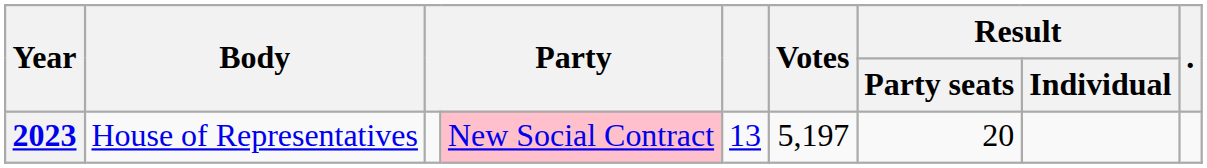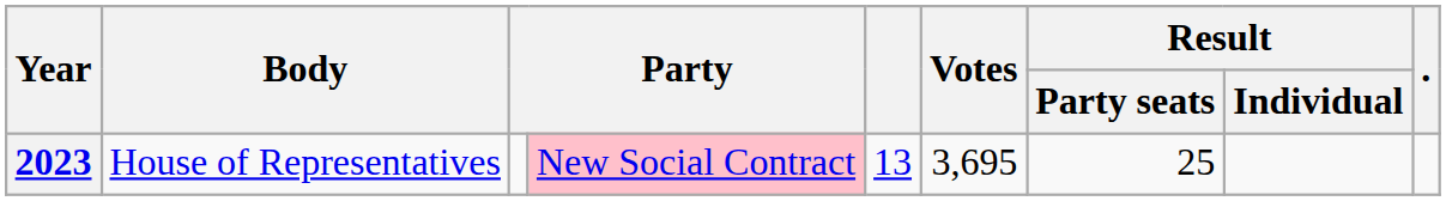2023 | Votes: 5,197 -> 3,695
2023 | Result / Party seats: 20 -> 25
